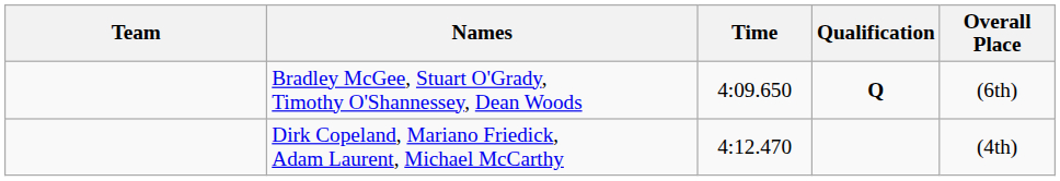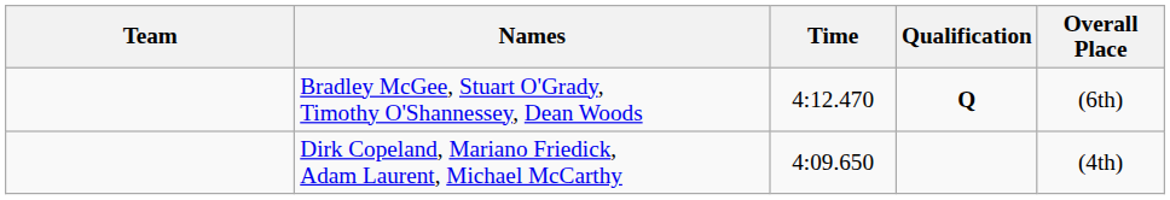row 2 | Time: 4:09.650 -> 4:12.470
row 3 | Time: 4:12.470 -> 4:09.650
